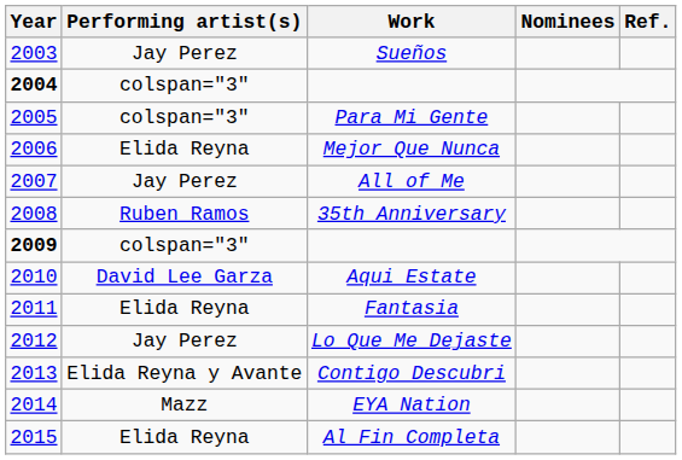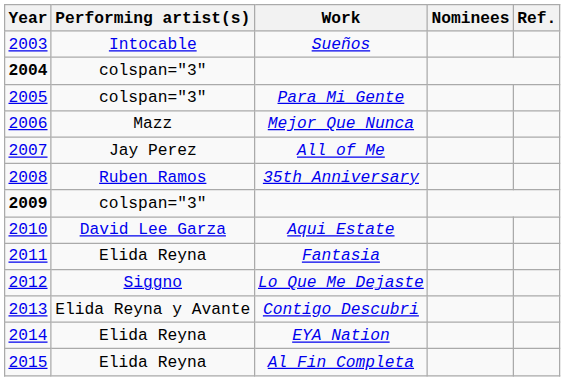Sueños | Performing artist(s): Jay Perez -> Intocable
Mejor Que Nunca | Performing artist(s): Elida Reyna -> Mazz
Lo Que Me Dejaste | Performing artist(s): Jay Perez -> Siggno
EYA Nation | Performing artist(s): Mazz -> Elida Reyna
